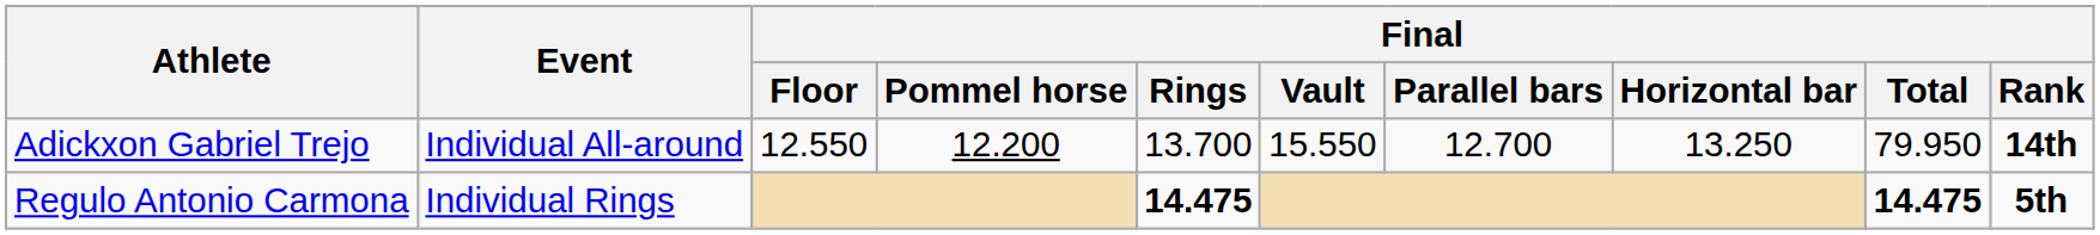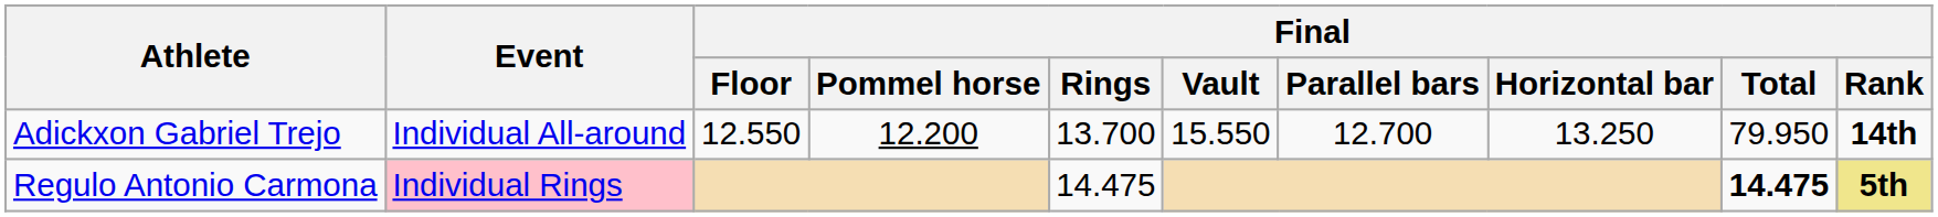Regulo Antonio Carmona | Event: no background -> pink background
Regulo Antonio Carmona | Final / Rings: bold -> normal
Regulo Antonio Carmona | Final / Rank: no background -> khaki background
